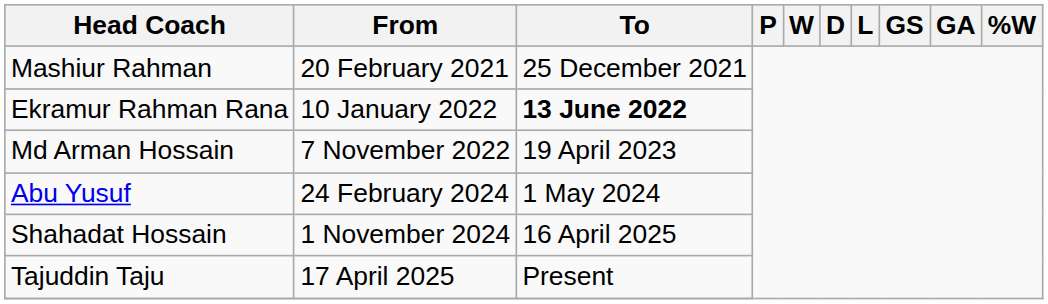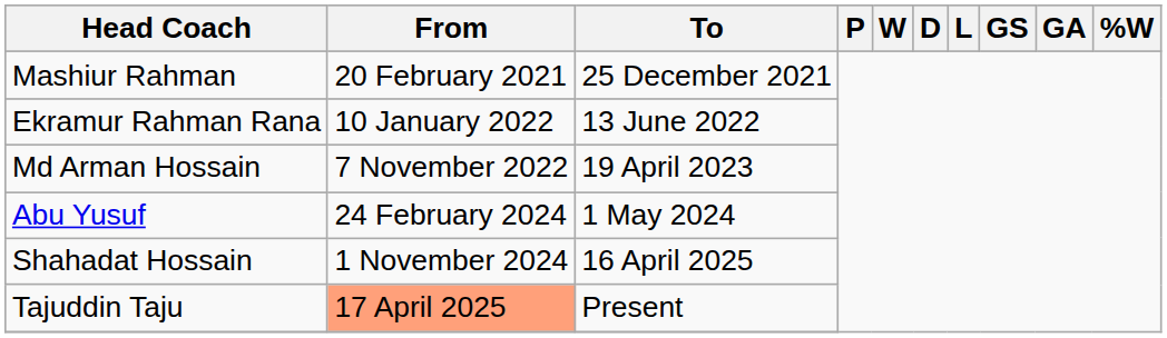Ekramur Rahman Rana | To: bold -> normal
Tajuddin Taju | From: no background -> lightsalmon background
